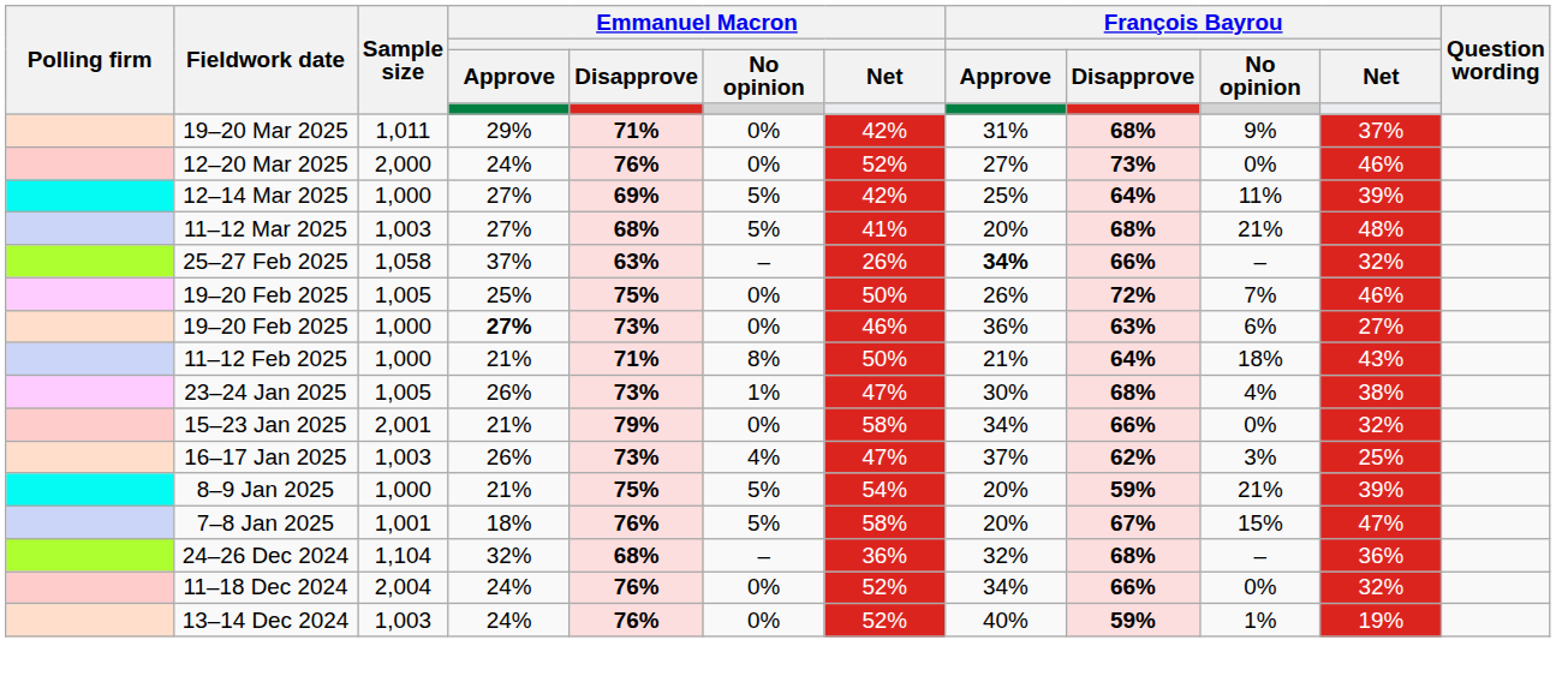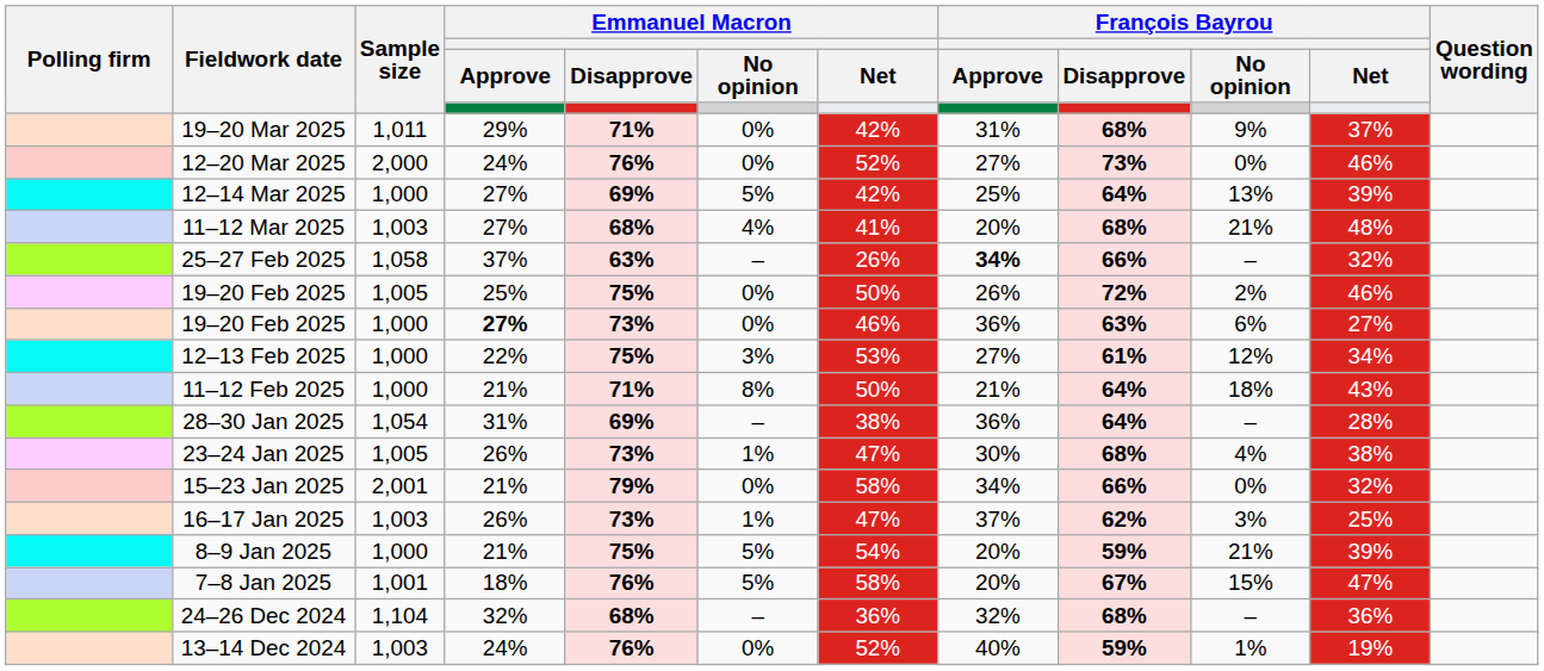12–14 Mar 2025 | François Bayrou / No opinion: 11% -> 13%
11–12 Mar 2025 | Emmanuel Macron / No opinion: 5% -> 4%
19–20 Feb 2025 / 1,005 | François Bayrou / No opinion: 7% -> 2%
+ row: 12–13 Feb 2025 | 1,000 | 22% | 75% | 3% | 53% | 27% | 61% | 12% | 34%
+ row: 28–30 Jan 2025 | 1,054 | 31% | 69% | – | 38% | 36% | 64% | – | 28%
16–17 Jan 2025 | Emmanuel Macron / No opinion: 4% -> 1%
- row: 11–18 Dec 2024 | 2,004 | 24% | 76% | 0% | 52% | 34% | 66% | 0% | 32%
